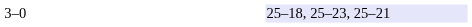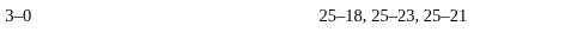row 1 | column 2: lavender background -> no background
